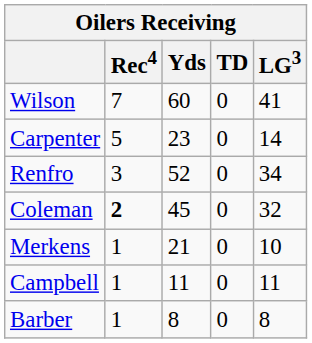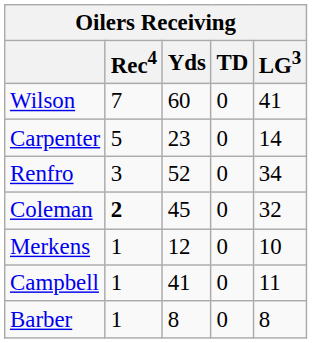Merkens | Yds: 21 -> 12
Campbell | Yds: 11 -> 41
